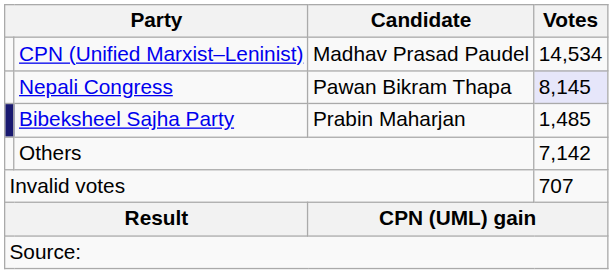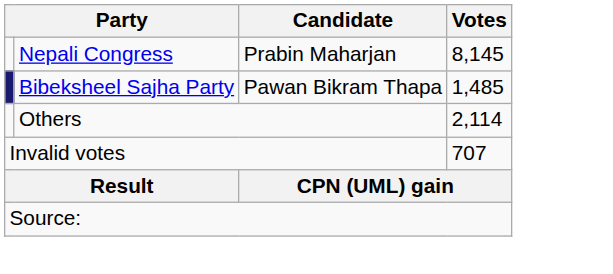- row: CPN (Unified Marxist–Leninist) | Madhav Prasad Paudel | 14,534
Nepali Congress | Candidate: Pawan Bikram Thapa -> Prabin Maharjan
Nepali Congress | Votes: lavender background -> no background
Bibeksheel Sajha Party | Candidate: Prabin Maharjan -> Pawan Bikram Thapa
Others | Votes: 7,142 -> 2,114
